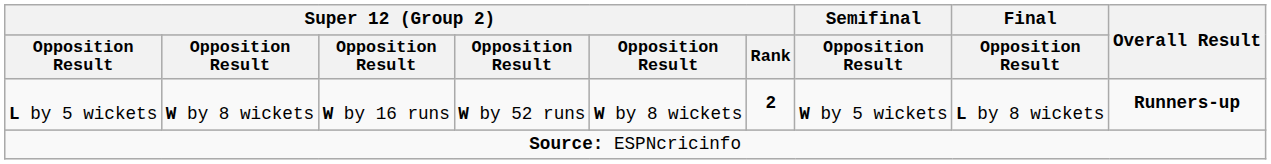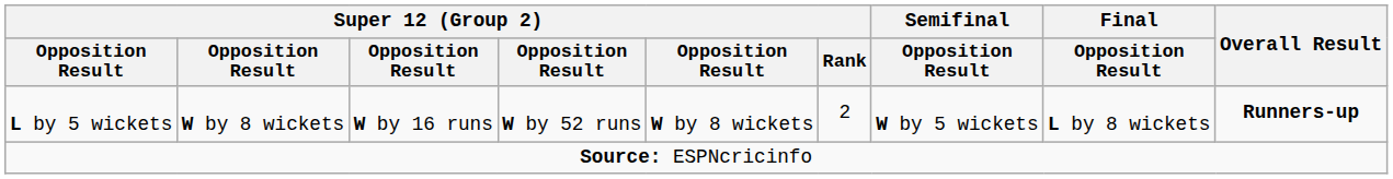L by 5 wickets | Super 12 (Group 2) / Rank: bold -> normal
